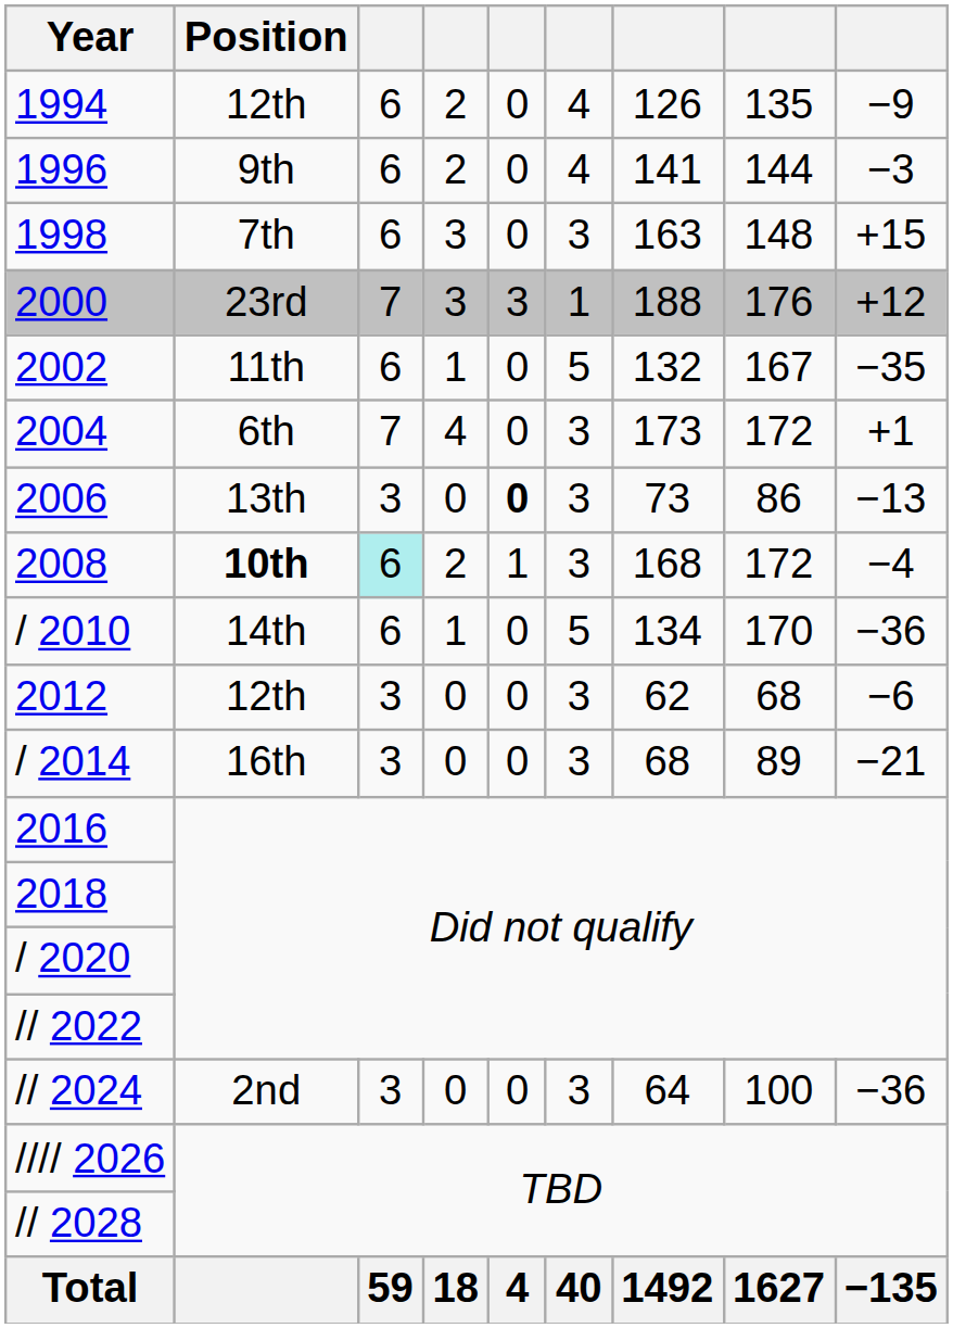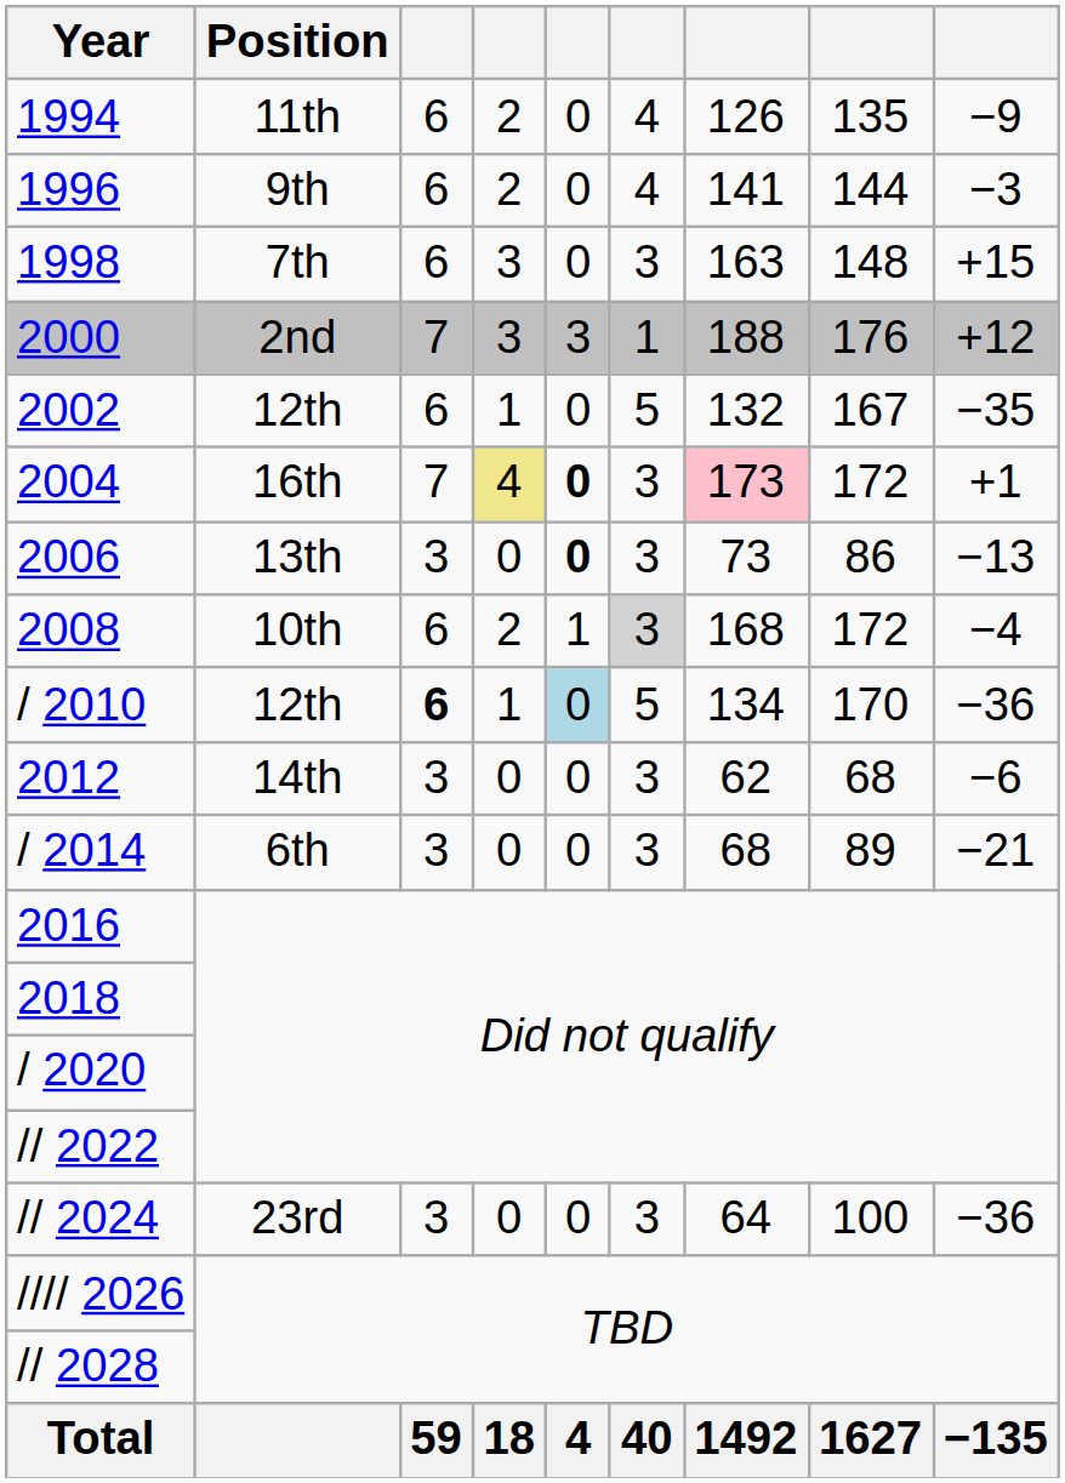1994 | Position: 12th -> 11th
2000 | Position: 23rd -> 2nd
2002 | Position: 11th -> 12th
2004 | Position: 6th -> 16th
2004 | column 4: no background -> khaki background
2004 | column 5: normal -> bold
2004 | column 7: no background -> pink background
2008 | Position: bold -> normal
2008 | column 3: paleturquoise background -> no background
2008 | column 6: no background -> lightgrey background
/ 2010 | Position: 14th -> 12th
/ 2010 | column 3: normal -> bold
/ 2010 | column 5: no background -> lightblue background
2012 | Position: 12th -> 14th
/ 2014 | Position: 16th -> 6th
// 2024 | Position: 2nd -> 23rd
